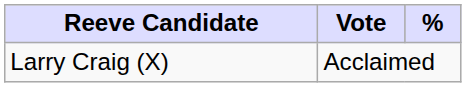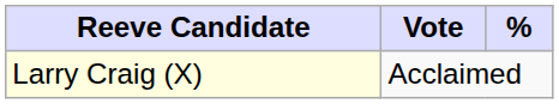Larry Craig (X) | Reeve Candidate: no background -> lightyellow background
